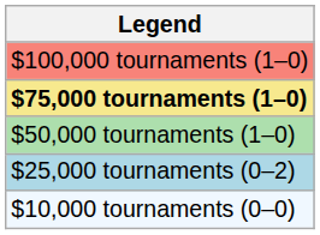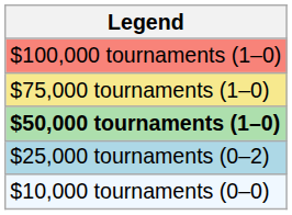row 3 | column 1: bold -> normal
row 4 | column 1: normal -> bold
